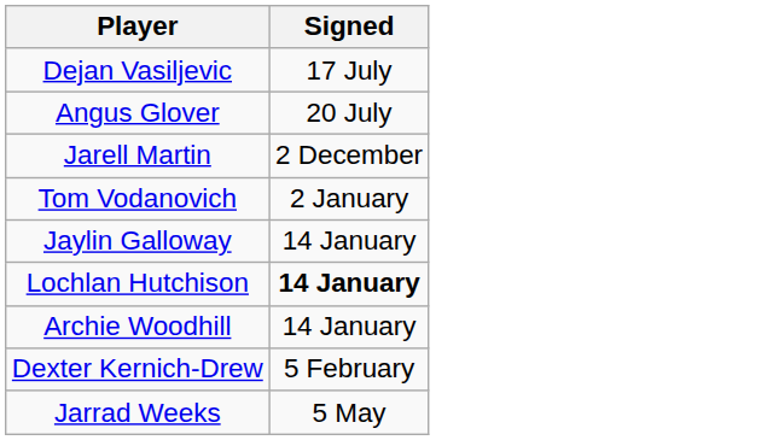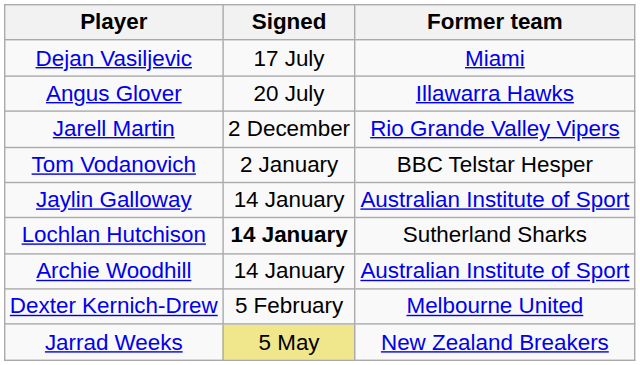+ column: Former team | Miami | Illawarra Hawks | Rio Grande Valley Vipers | BBC Telstar Hesper | Australian Institute of Sport | Sutherland Sharks | Australian Institute of Sport | Melbourne United | New Zealand Breakers
Jarrad Weeks | Signed: no background -> khaki background
